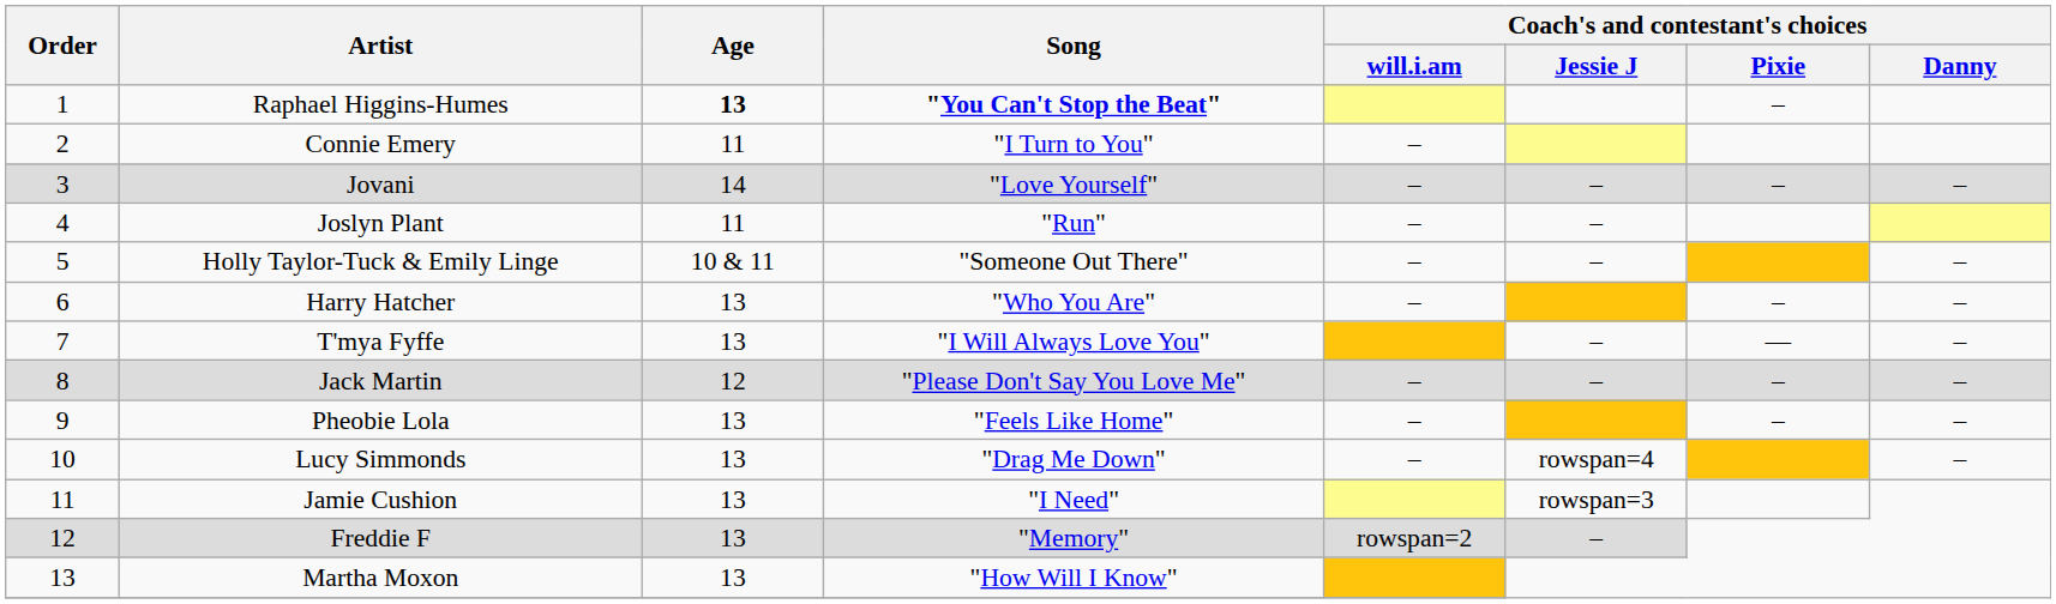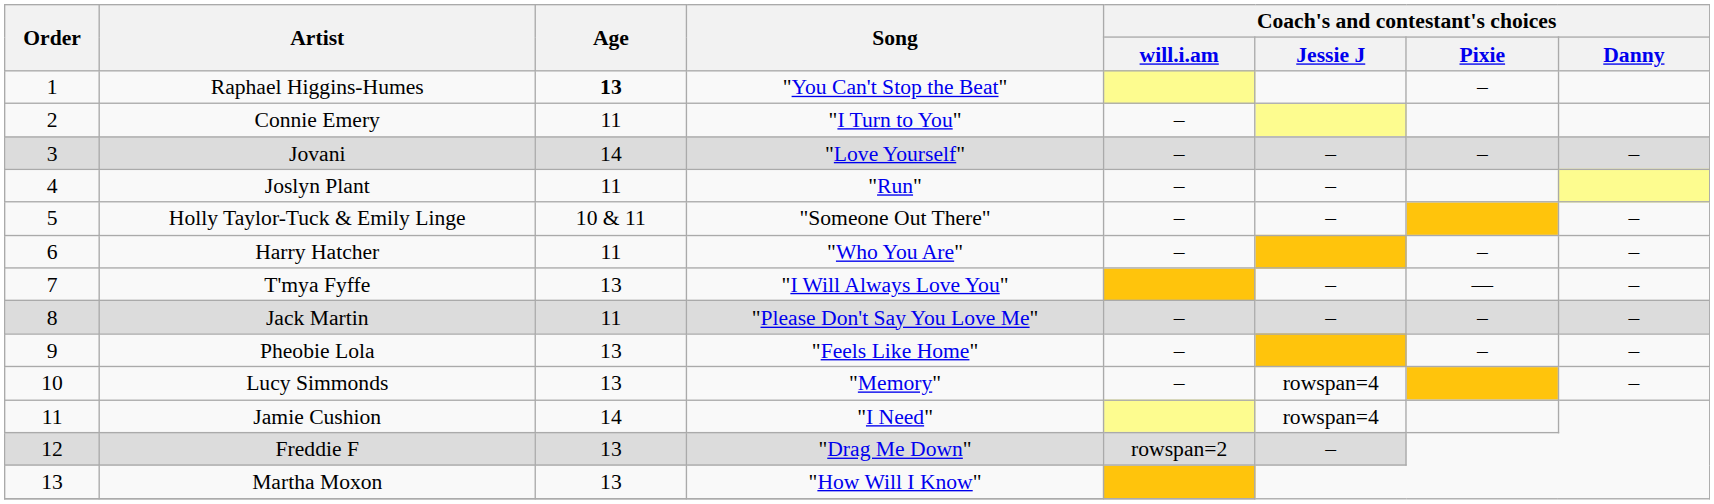Raphael Higgins-Humes | Song: bold -> normal
Harry Hatcher | Age: 13 -> 11
Jack Martin | Age: 12 -> 11
Lucy Simmonds | Song: "Drag Me Down" -> "Memory"
Jamie Cushion | Age: 13 -> 14
Jamie Cushion | Coach's and contestant's choices / Jessie J: rowspan=3 -> rowspan=4
Freddie F | Song: "Memory" -> "Drag Me Down"
